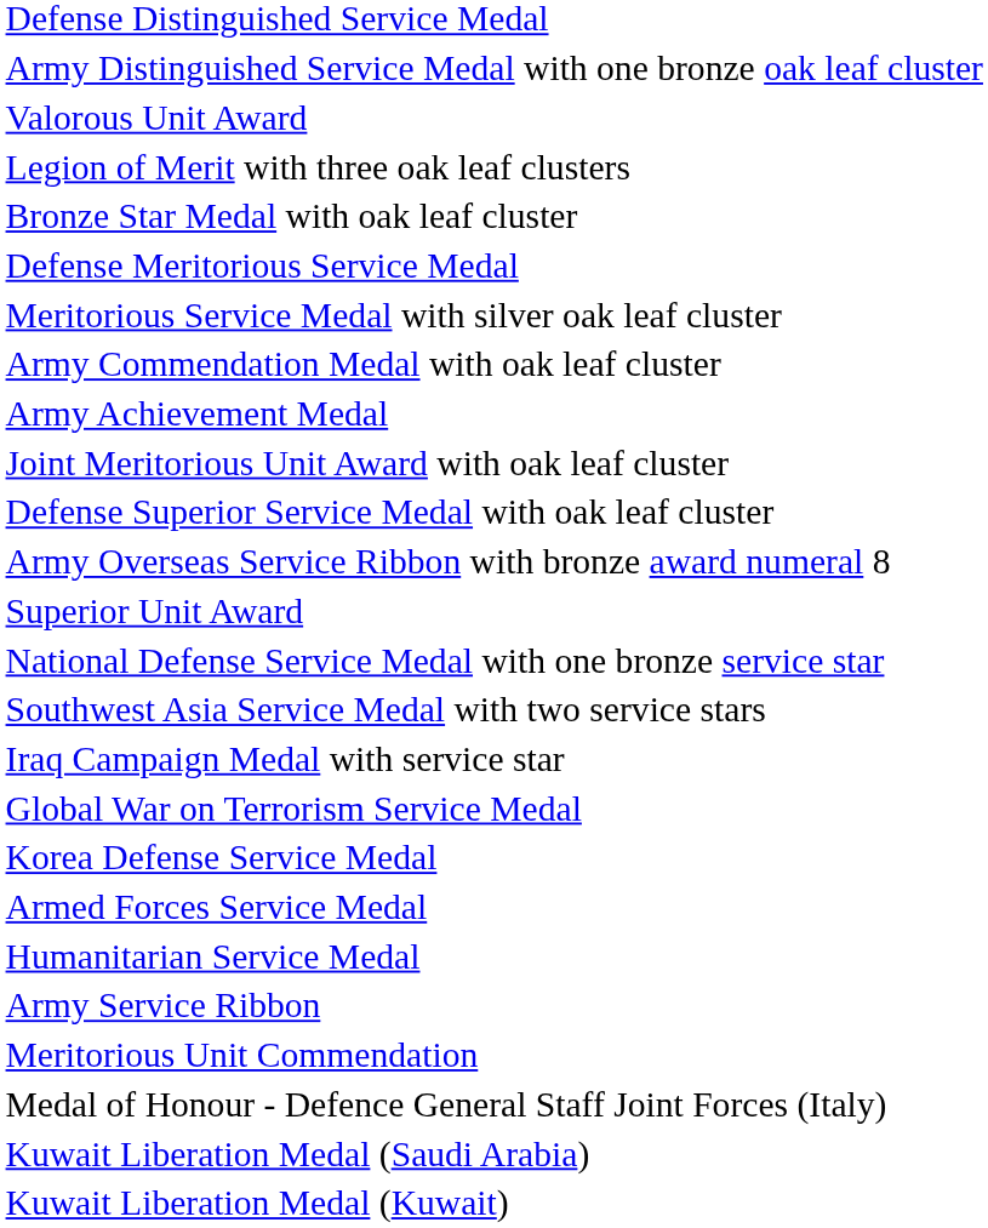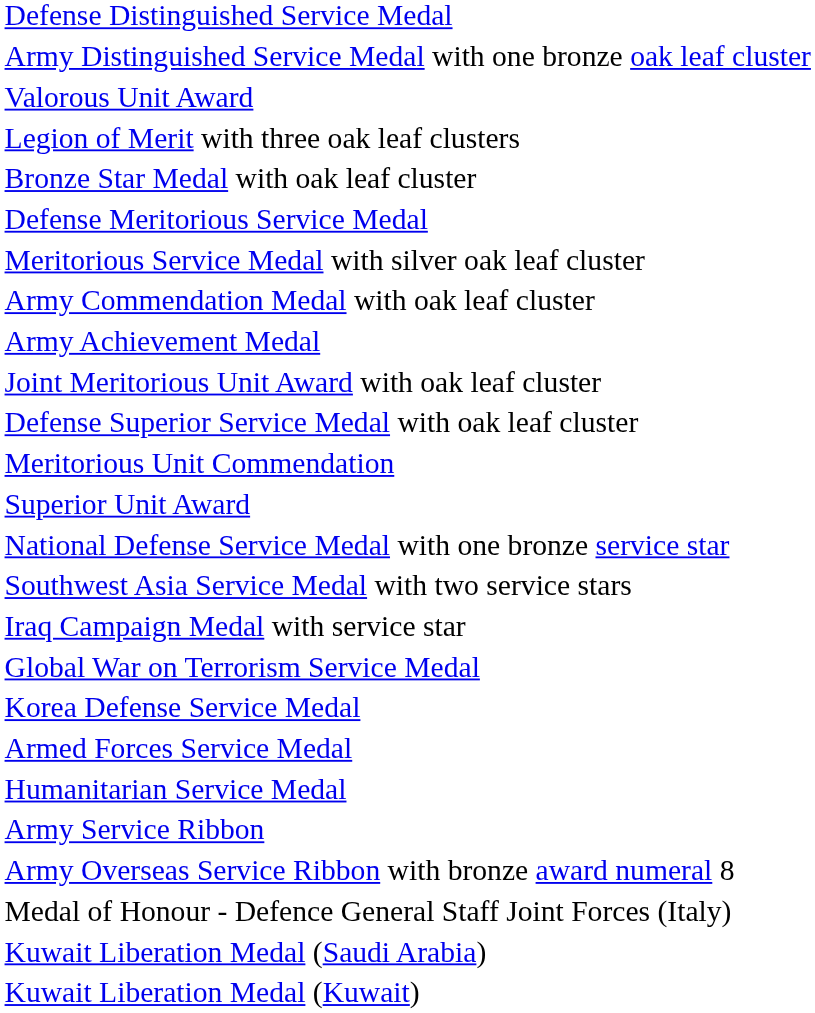row 12 | column 1: Army Overseas Service Ribbon with bronze award numeral 8 -> Meritorious Unit Commendation
row 22 | column 1: Meritorious Unit Commendation -> Army Overseas Service Ribbon with bronze award numeral 8
